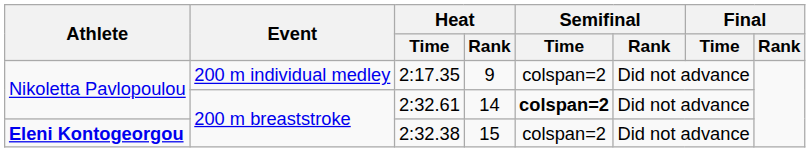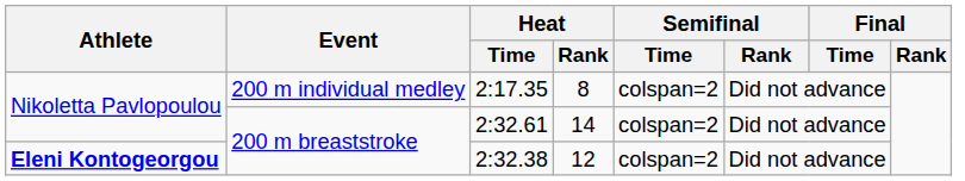2:17.35 | Heat / Rank: 9 -> 8
2:32.61 | Semifinal / Time: bold -> normal
2:32.38 | Heat / Rank: 15 -> 12
